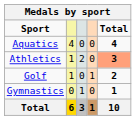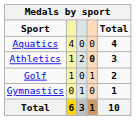Athletics | column 4: normal -> bold
Athletics | Total: lightsalmon background -> no background
